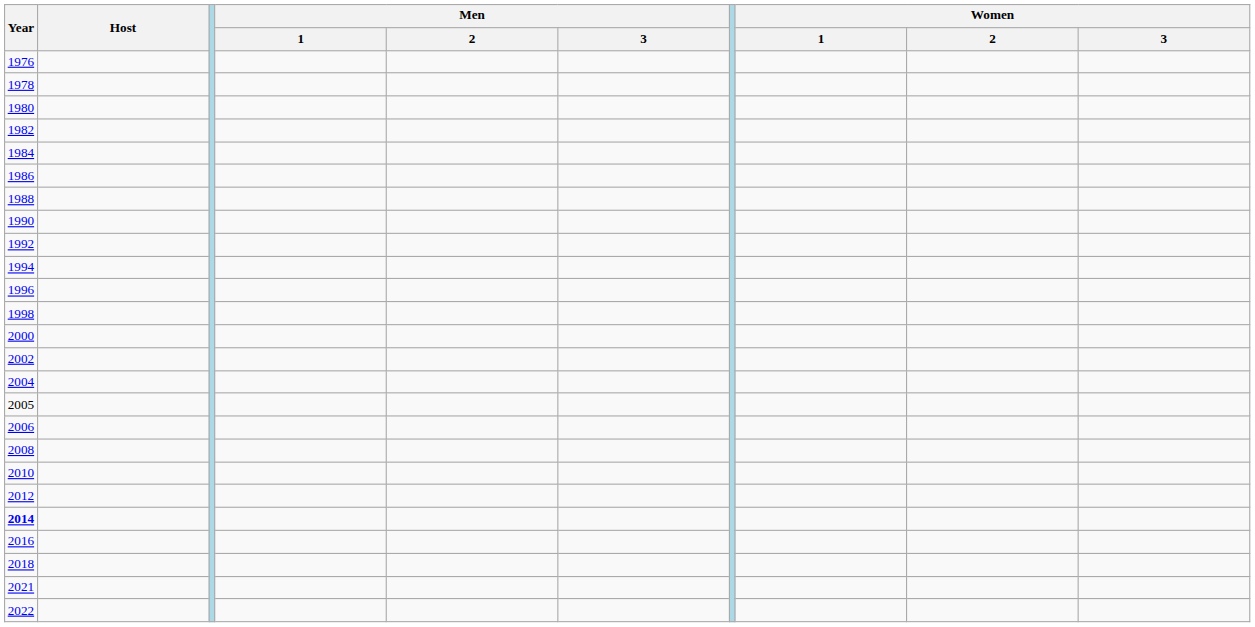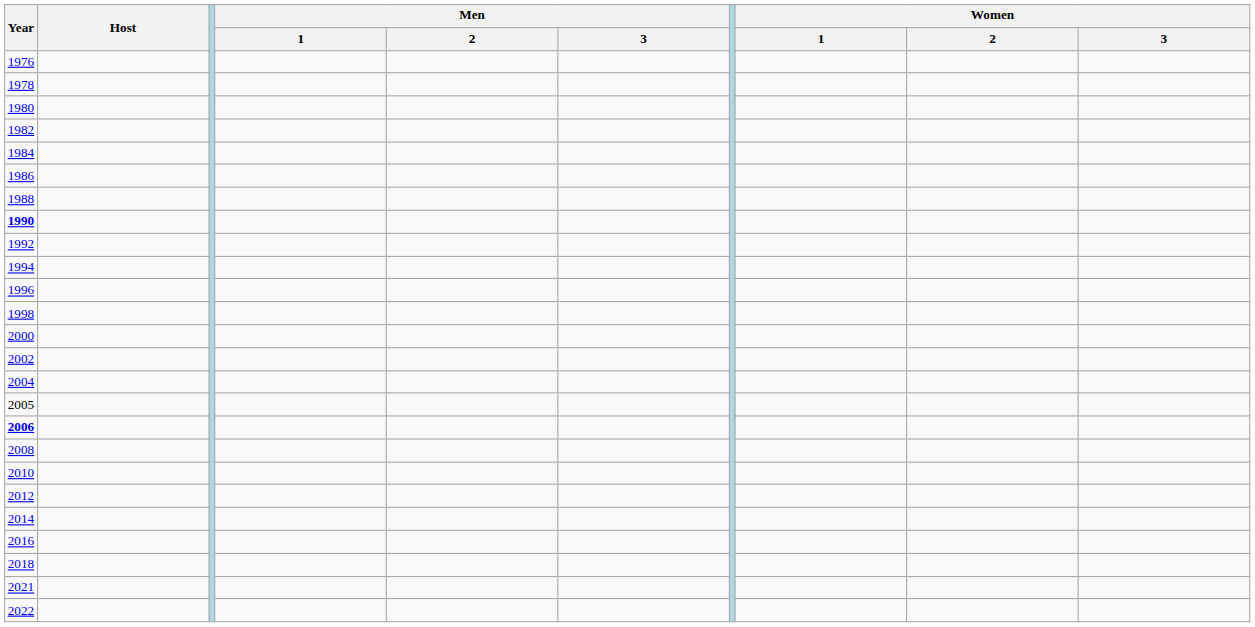1990 | Year: normal -> bold
2006 | Year: normal -> bold
2014 | Year: bold -> normal
